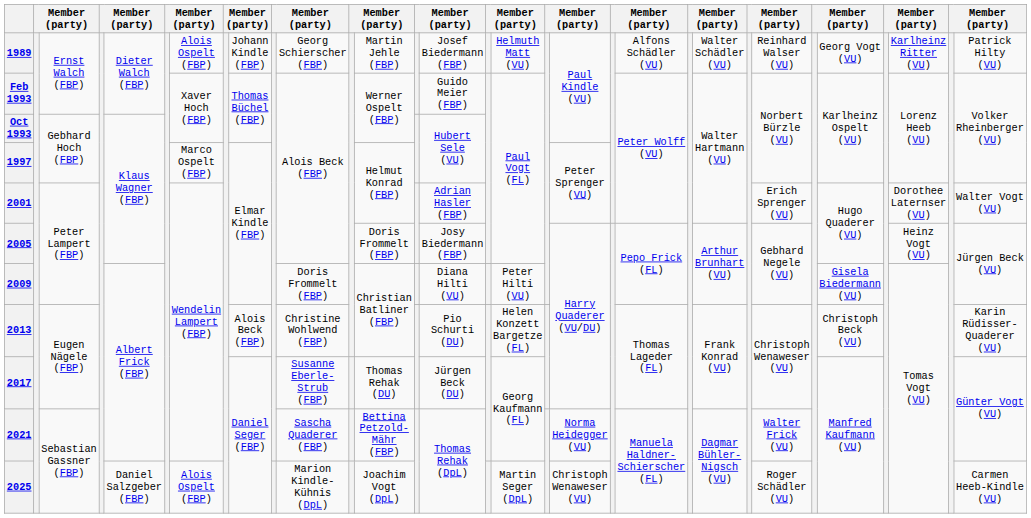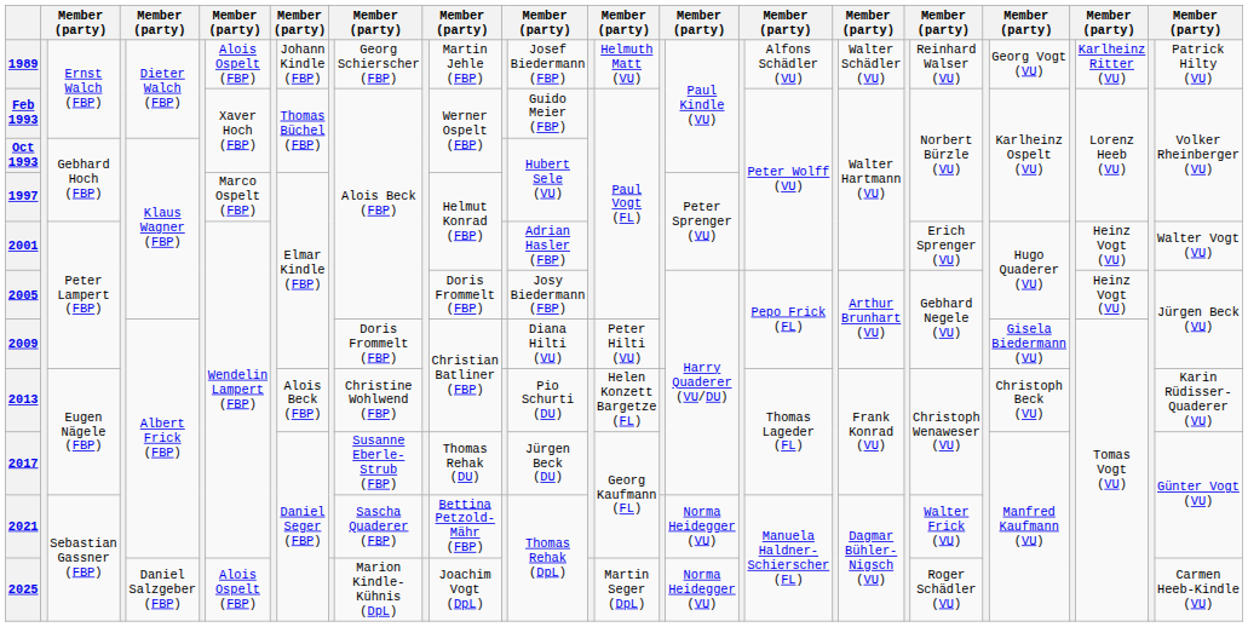2001 | column 29: Dorothee Laternser (VU) -> Heinz Vogt (VU)
2025 | column 19: Christoph Wenaweser (VU) -> Norma Heidegger (VU)
